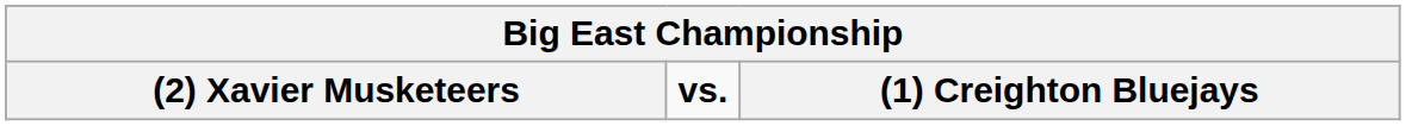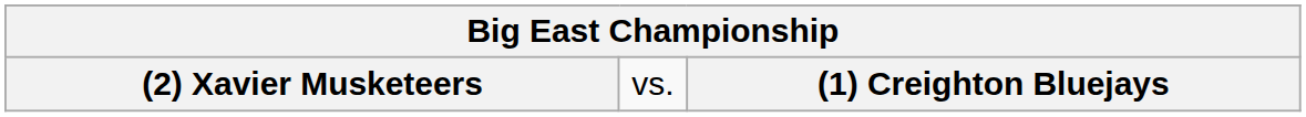(2) Xavier Musketeers | column 2: bold -> normal
